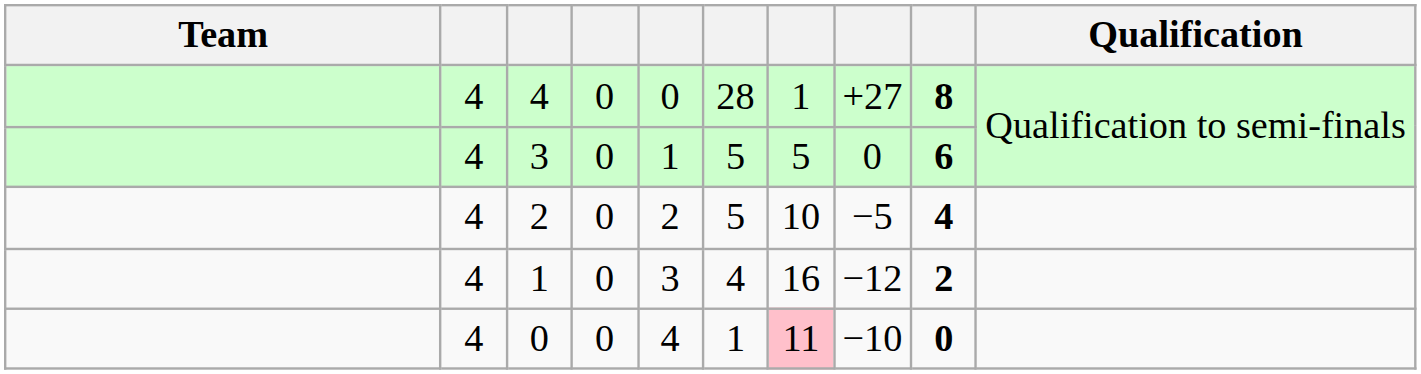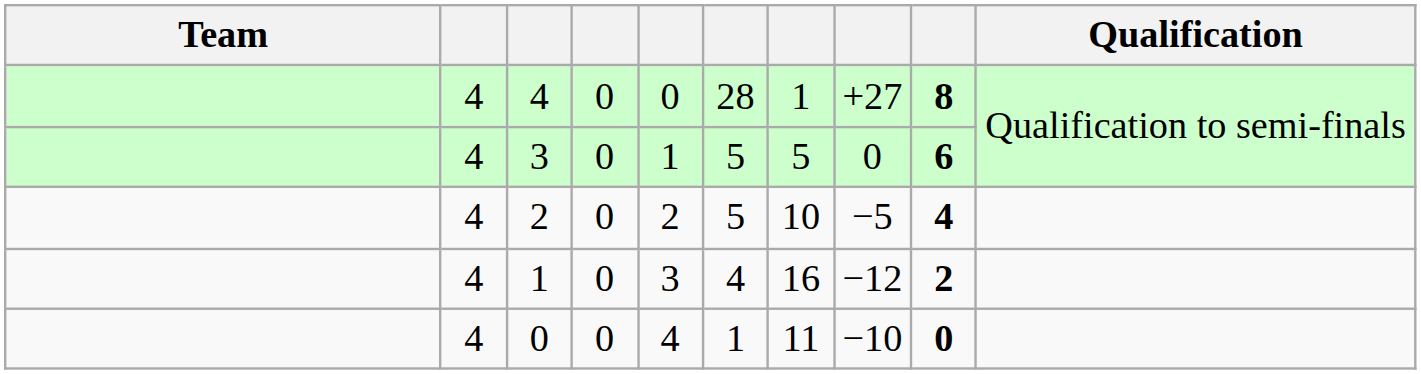row 6 | column 7: pink background -> no background
